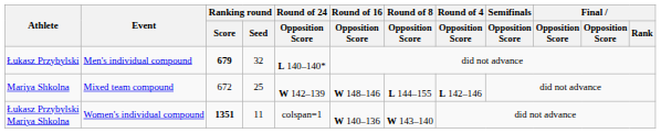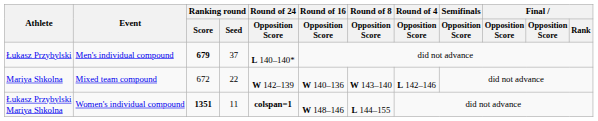Łukasz Przybylski | Ranking round / Seed: 32 -> 37
Mariya Shkolna | Ranking round / Seed: 25 -> 22
Mariya Shkolna | Round of 16 / Opposition Score: W 148–146 -> W 140–136
Mariya Shkolna | Round of 8 / Opposition Score: L 144–155 -> W 143–140
Łukasz Przybylski Mariya Shkolna | Round of 24 / Opposition Score: normal -> bold
Łukasz Przybylski Mariya Shkolna | Round of 16 / Opposition Score: W 140–136 -> W 148–146
Łukasz Przybylski Mariya Shkolna | Round of 8 / Opposition Score: W 143–140 -> L 144–155
